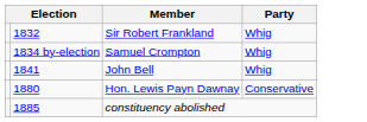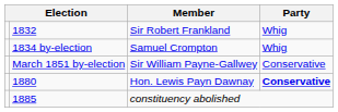- row: 1841 | John Bell | Whig
+ row: March 1851 by-election | Sir William Payne-Gallwey | Conservative
Hon. Lewis Payn Dawnay | Party: normal -> bold
